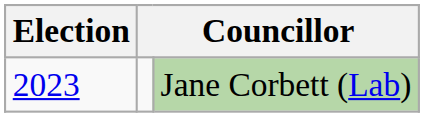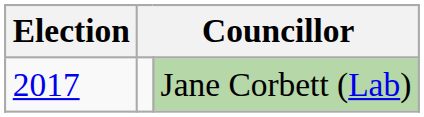Jane Corbett (Lab) | Election: 2023 -> 2017
